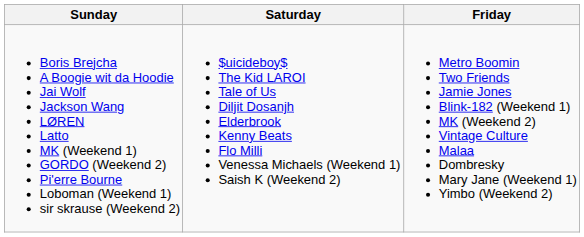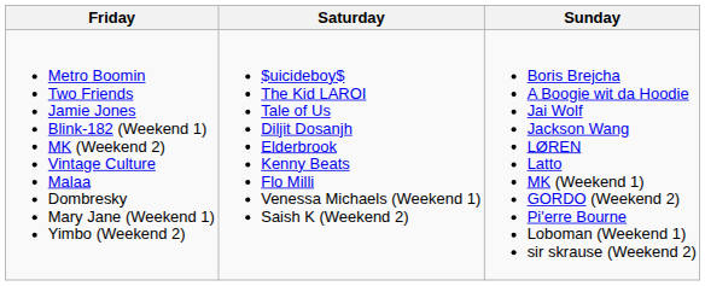columns swapped: Friday <-> Sunday
